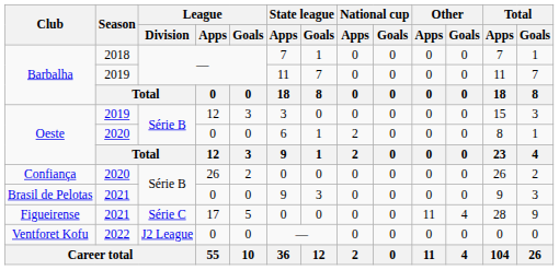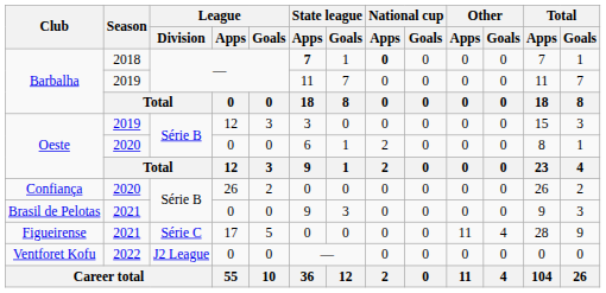Barbalha / 2018 | State league / Apps: normal -> bold
Barbalha / 2018 | National cup / Apps: normal -> bold
